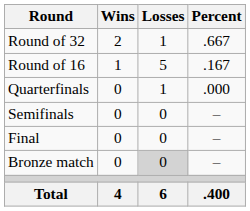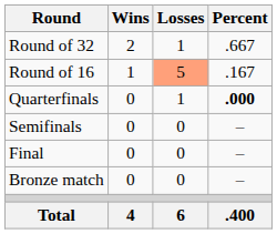Round of 16 | Losses: no background -> lightsalmon background
Quarterfinals | Percent: normal -> bold
Bronze match | Losses: lightgrey background -> no background
